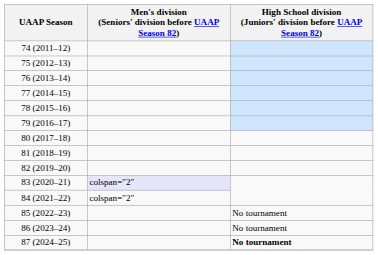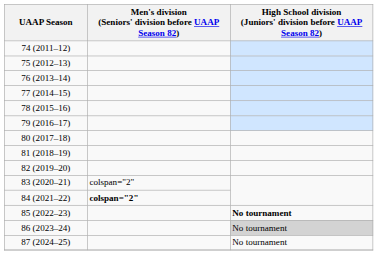83 (2020–21) | Men's division (Seniors' division before UAAP Season 82): lavender background -> no background
84 (2021–22) | Men's division (Seniors' division before UAAP Season 82): normal -> bold
85 (2022–23) | column 3: normal -> bold
86 (2023–24) | column 3: no background -> lightgrey background
87 (2024–25) | column 3: bold -> normal
